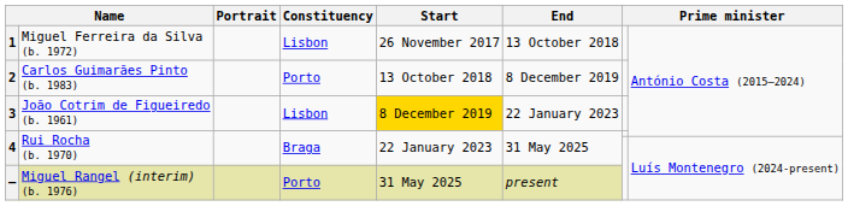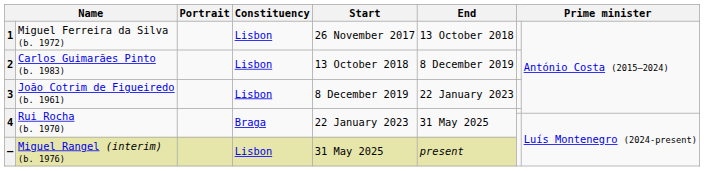2 | Constituency: Porto -> Lisbon
3 | Start: gold background -> no background
– | Constituency: Porto -> Lisbon
